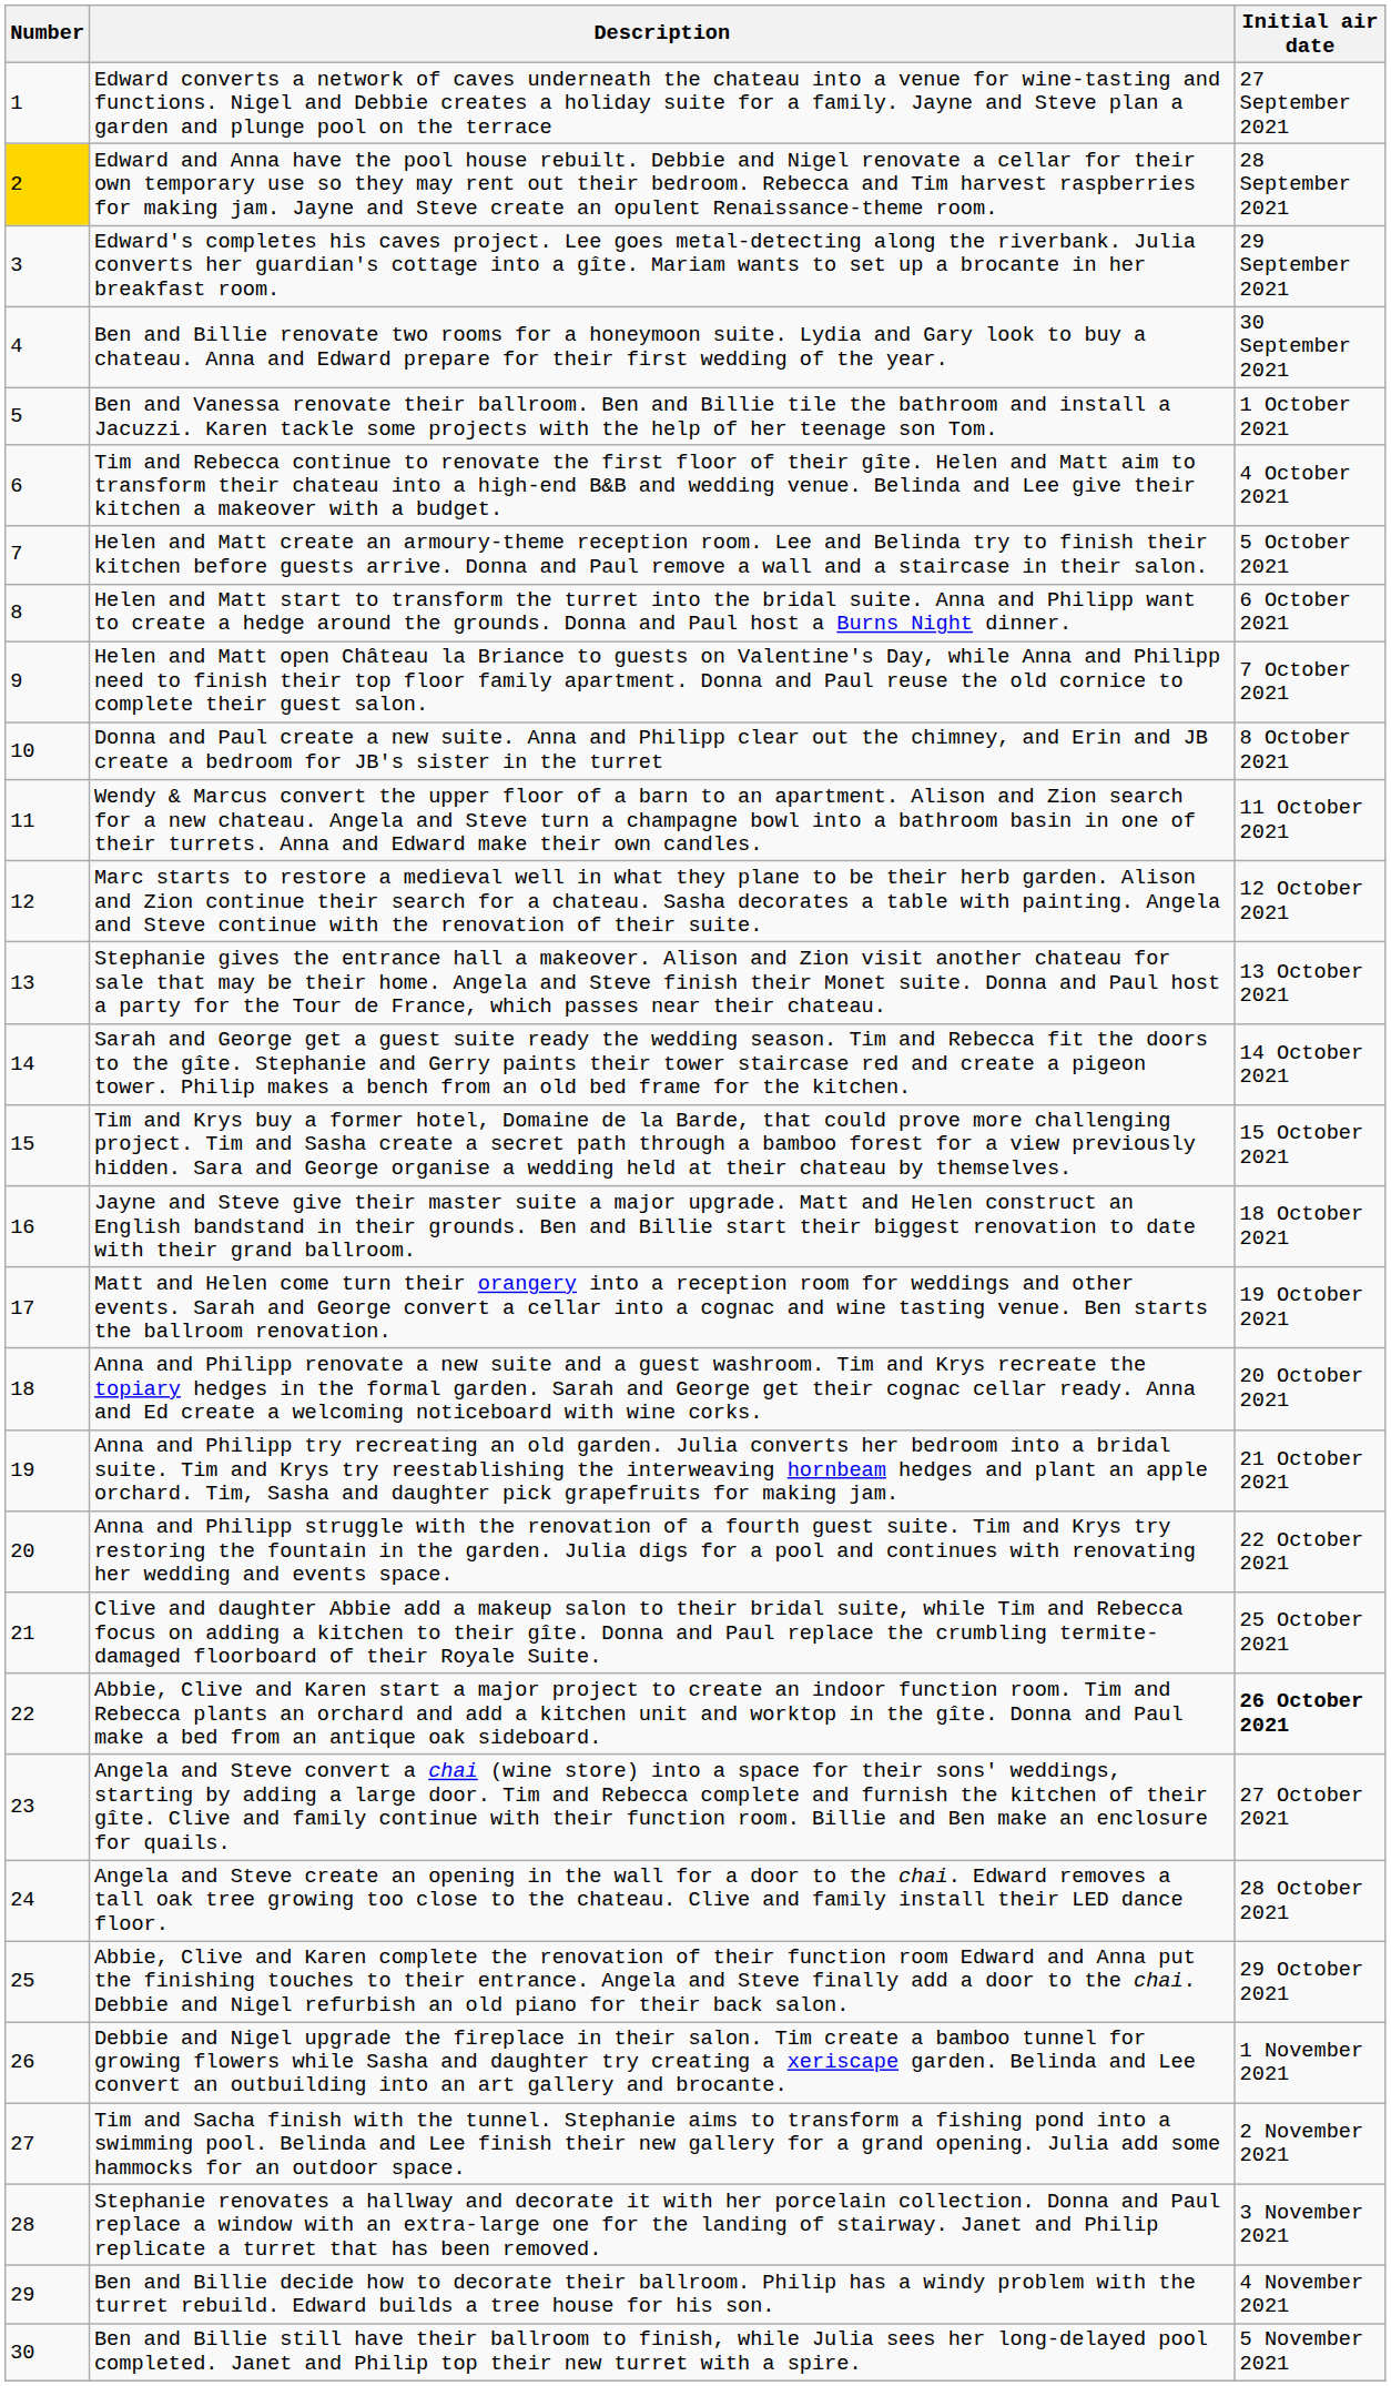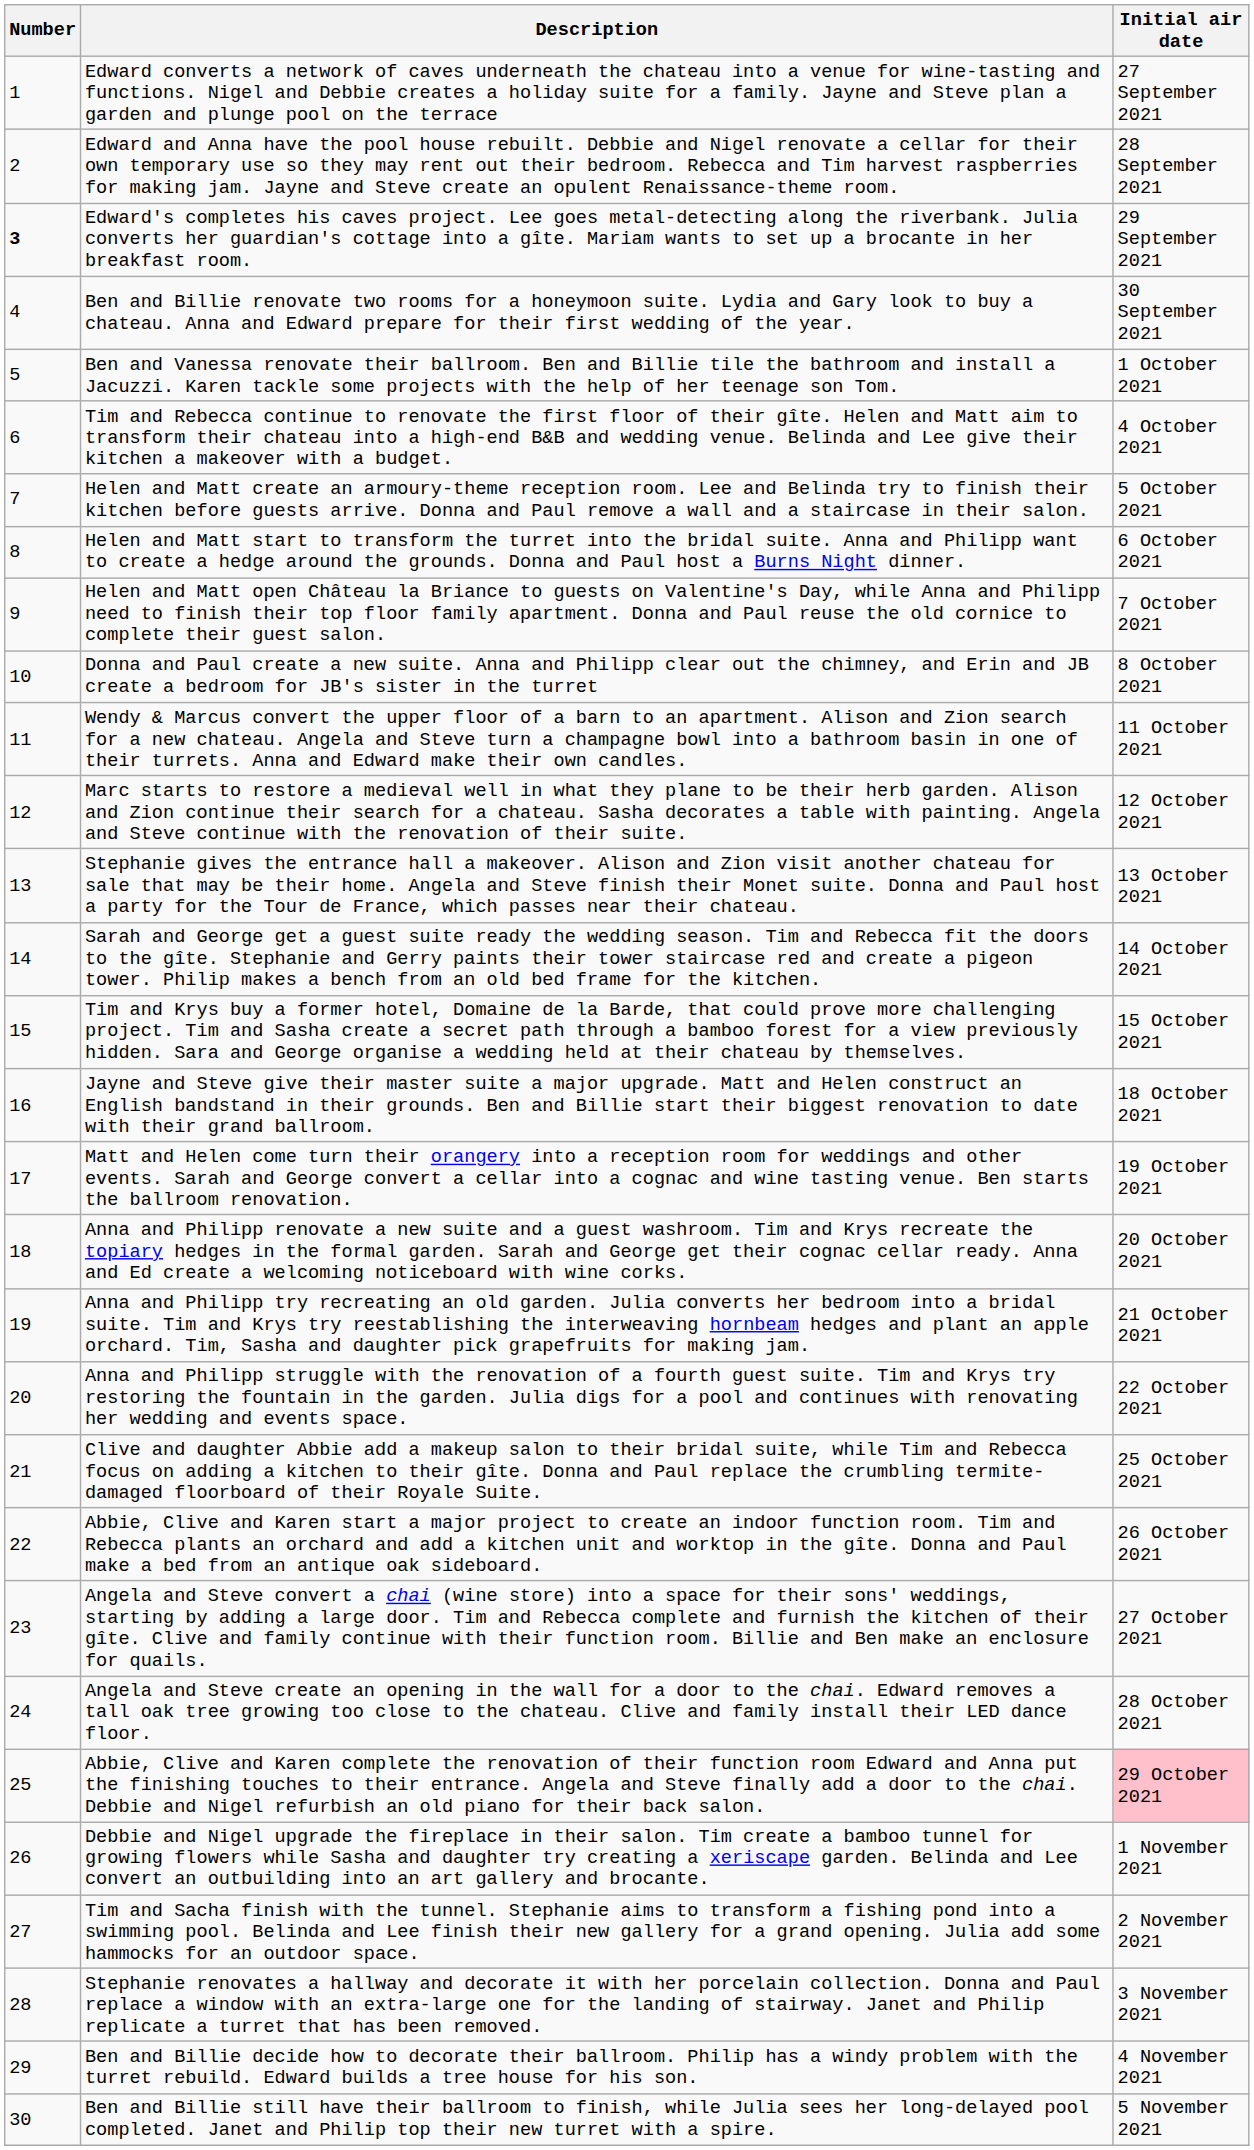row 3 | Number: gold background -> no background
row 4 | Number: normal -> bold
row 23 | Initial air date: bold -> normal
row 26 | Initial air date: no background -> pink background
